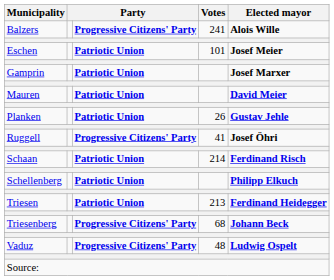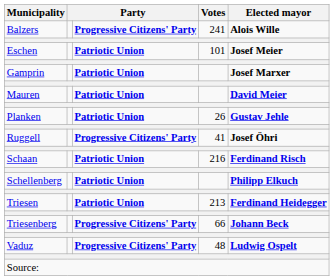Schaan | Votes: 214 -> 216
Triesenberg | Votes: 68 -> 66
